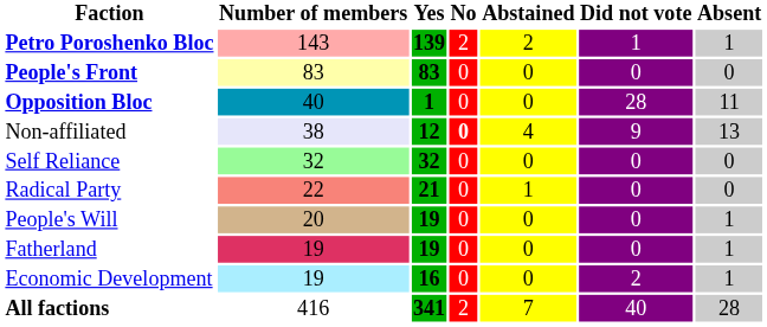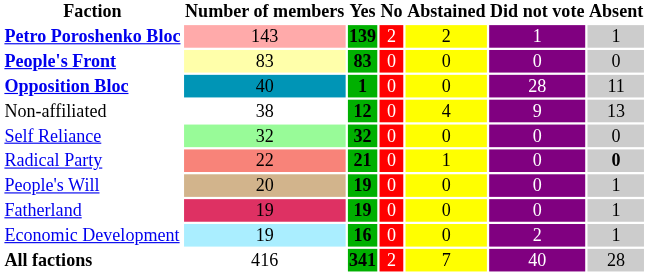Non-affiliated | Number of members: lavender background -> no background
Non-affiliated | No: bold -> normal
Radical Party | Absent: normal -> bold
